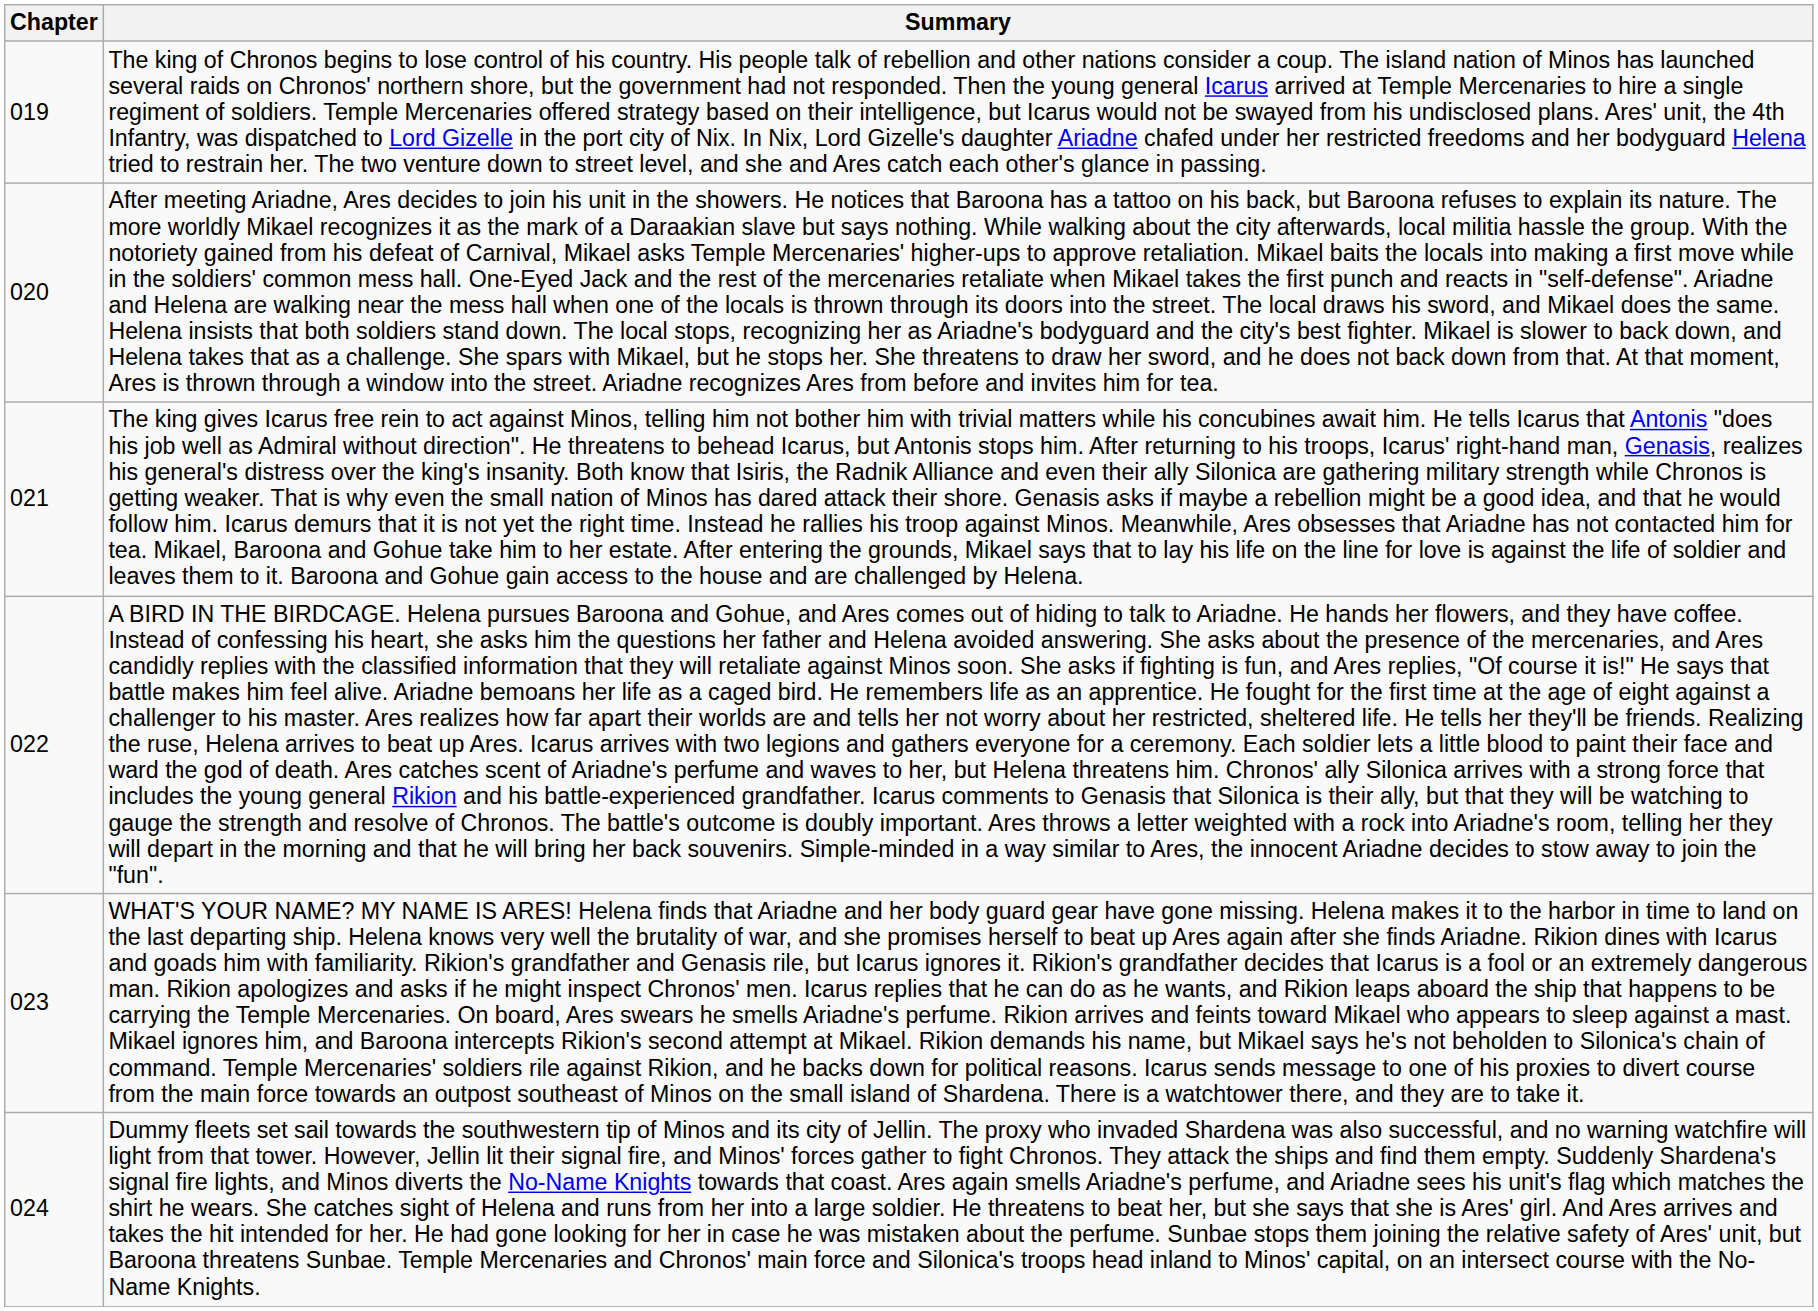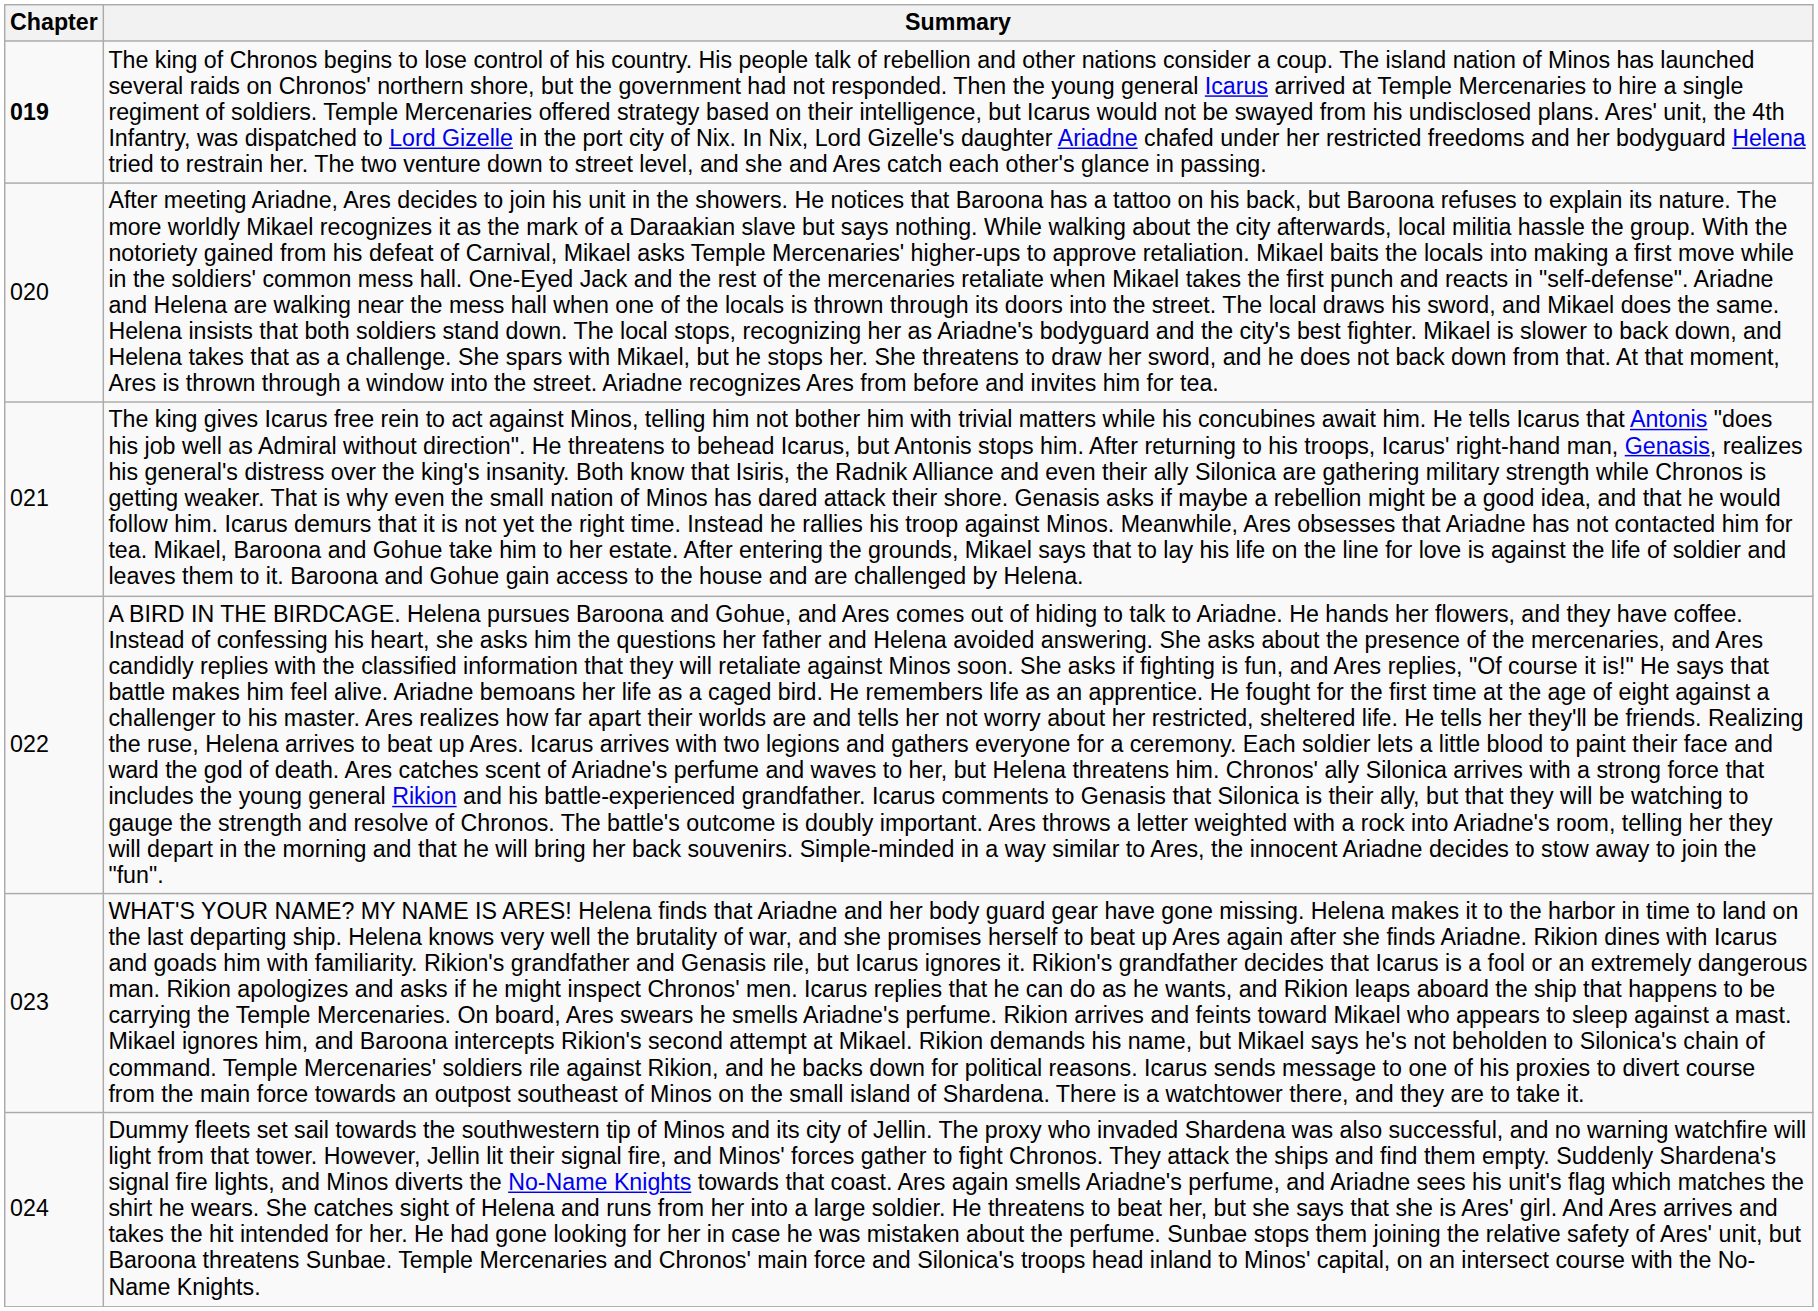row 2 | Chapter: normal -> bold
